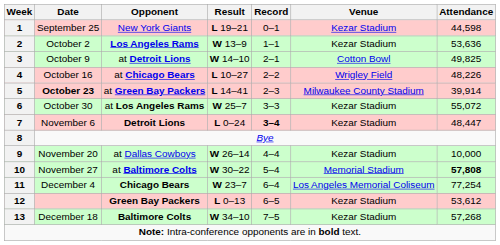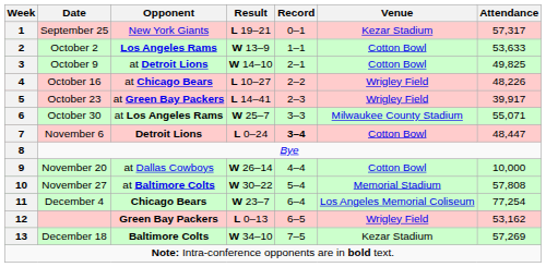1 | Attendance: 44,598 -> 57,317
2 | Venue: Kezar Stadium -> Cotton Bowl
2 | Attendance: 53,636 -> 53,633
5 | Date: bold -> normal
5 | Venue: Milwaukee County Stadium -> Wrigley Field
5 | Attendance: 39,914 -> 39,917
6 | Venue: Kezar Stadium -> Milwaukee County Stadium
6 | Attendance: 55,072 -> 55,071
7 | Venue: Kezar Stadium -> Cotton Bowl
9 | Venue: Kezar Stadium -> Cotton Bowl
10 | Attendance: bold -> normal
12 | Venue: Kezar Stadium -> Wrigley Field
12 | Attendance: 53,612 -> 53,162
13 | Attendance: 57,268 -> 57,269
